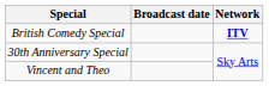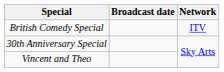British Comedy Special | Network: bold -> normal
